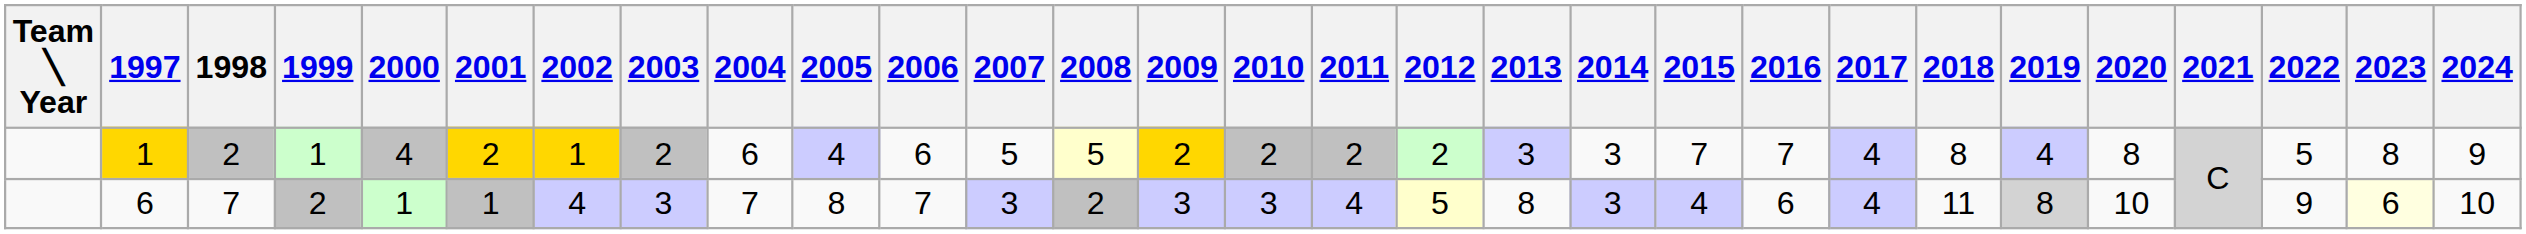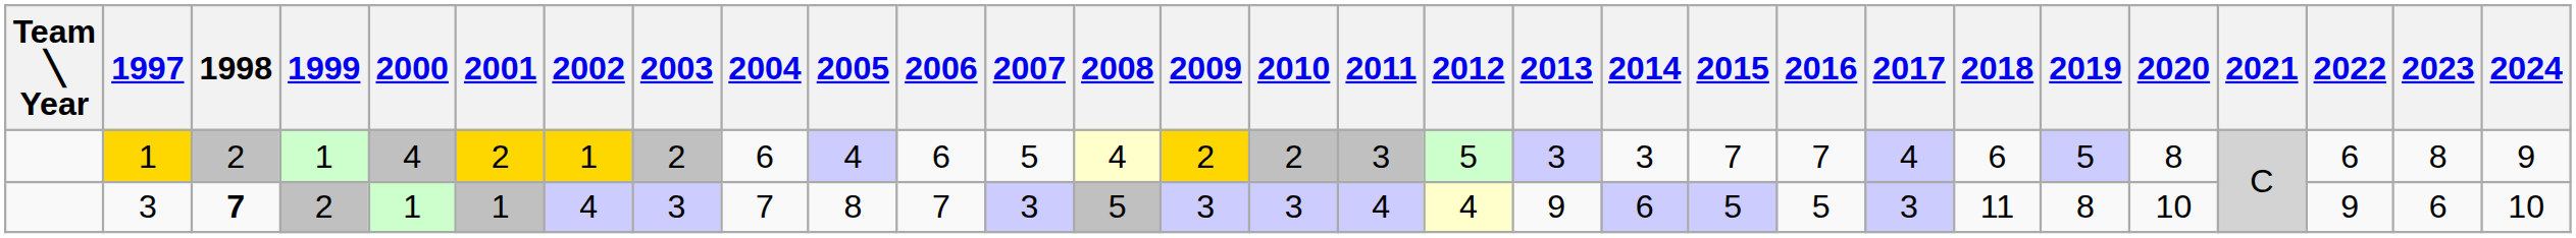row 2 | 2008: 5 -> 4
row 2 | 2011: 2 -> 3
row 2 | 2012: 2 -> 5
row 2 | 2018: 8 -> 6
row 2 | 2019: 4 -> 5
row 2 | 2022: 5 -> 6
row 3 | 1997: 6 -> 3
row 3 | 1998: normal -> bold
row 3 | 2008: 2 -> 5
row 3 | 2012: 5 -> 4
row 3 | 2013: 8 -> 9
row 3 | 2014: 3 -> 6
row 3 | 2015: 4 -> 5
row 3 | 2016: 6 -> 5
row 3 | 2017: 4 -> 3
row 3 | 2019: lightgrey background -> no background
row 3 | 2023: lightyellow background -> no background
